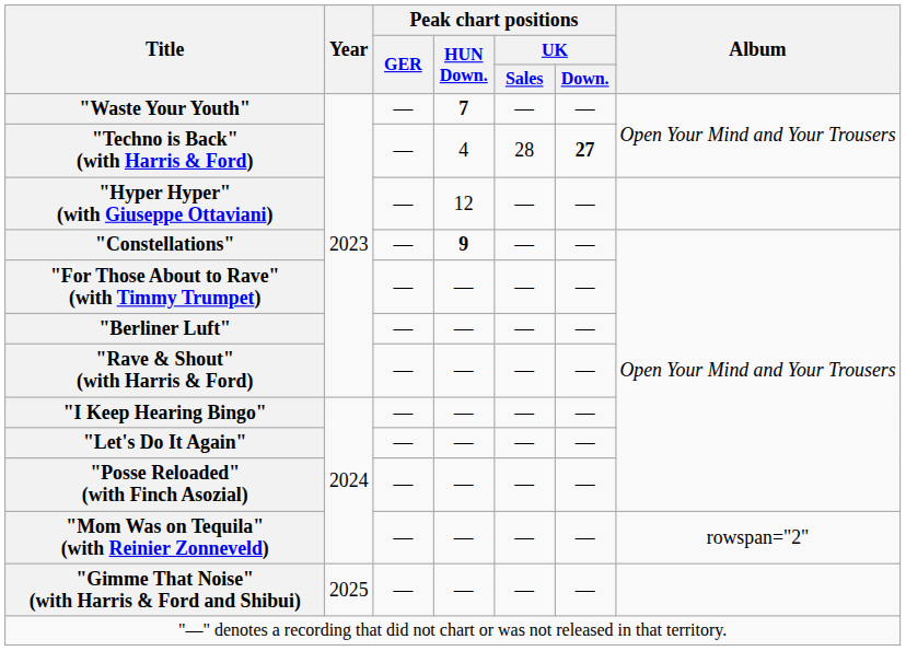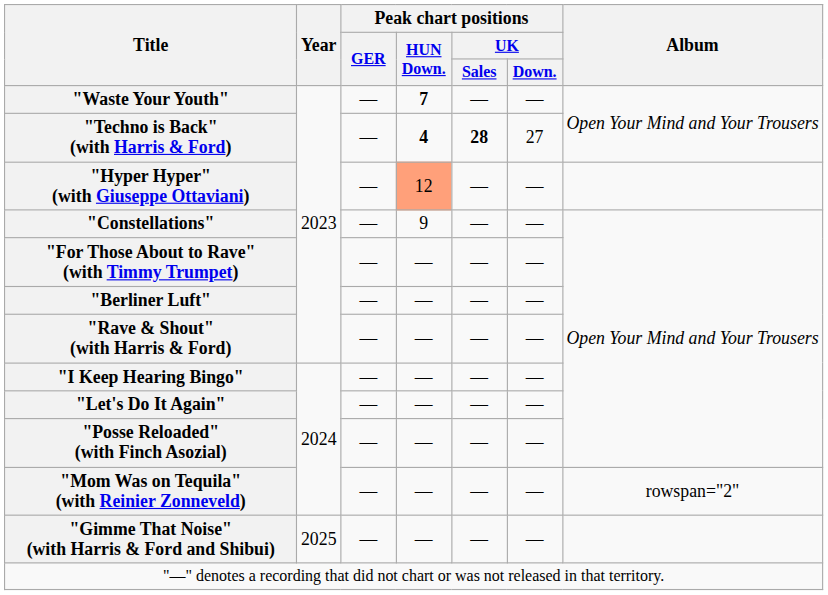"Techno is Back" (with Harris & Ford) | Peak chart positions / HUN Down.: normal -> bold
"Techno is Back" (with Harris & Ford) | Peak chart positions / UK / Sales: normal -> bold
"Techno is Back" (with Harris & Ford) | Peak chart positions / UK / Down.: bold -> normal
"Hyper Hyper" (with Giuseppe Ottaviani) | Peak chart positions / HUN Down.: no background -> lightsalmon background
"Constellations" | Peak chart positions / HUN Down.: bold -> normal
